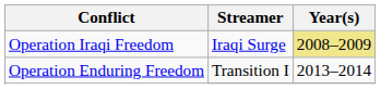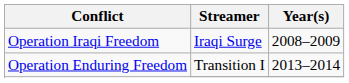Operation Iraqi Freedom | Year(s): khaki background -> no background
